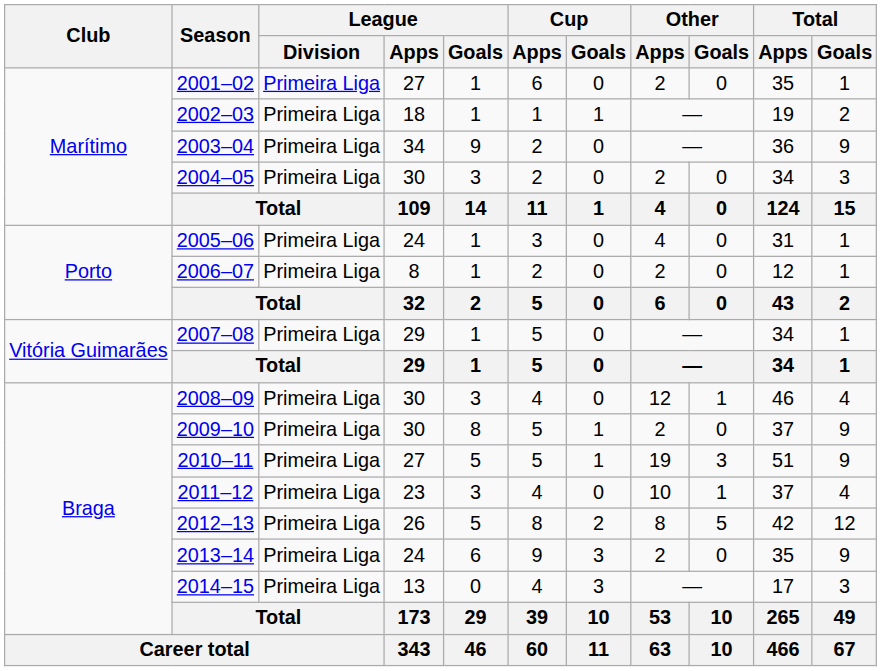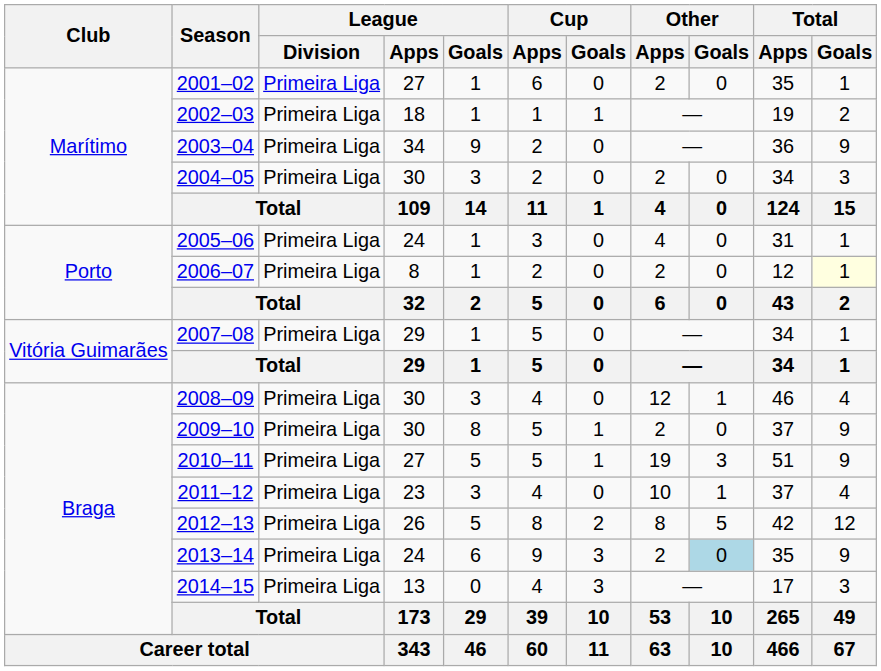2006–07 | Total / Goals: no background -> lightyellow background
2013–14 | Other / Goals: no background -> lightblue background
